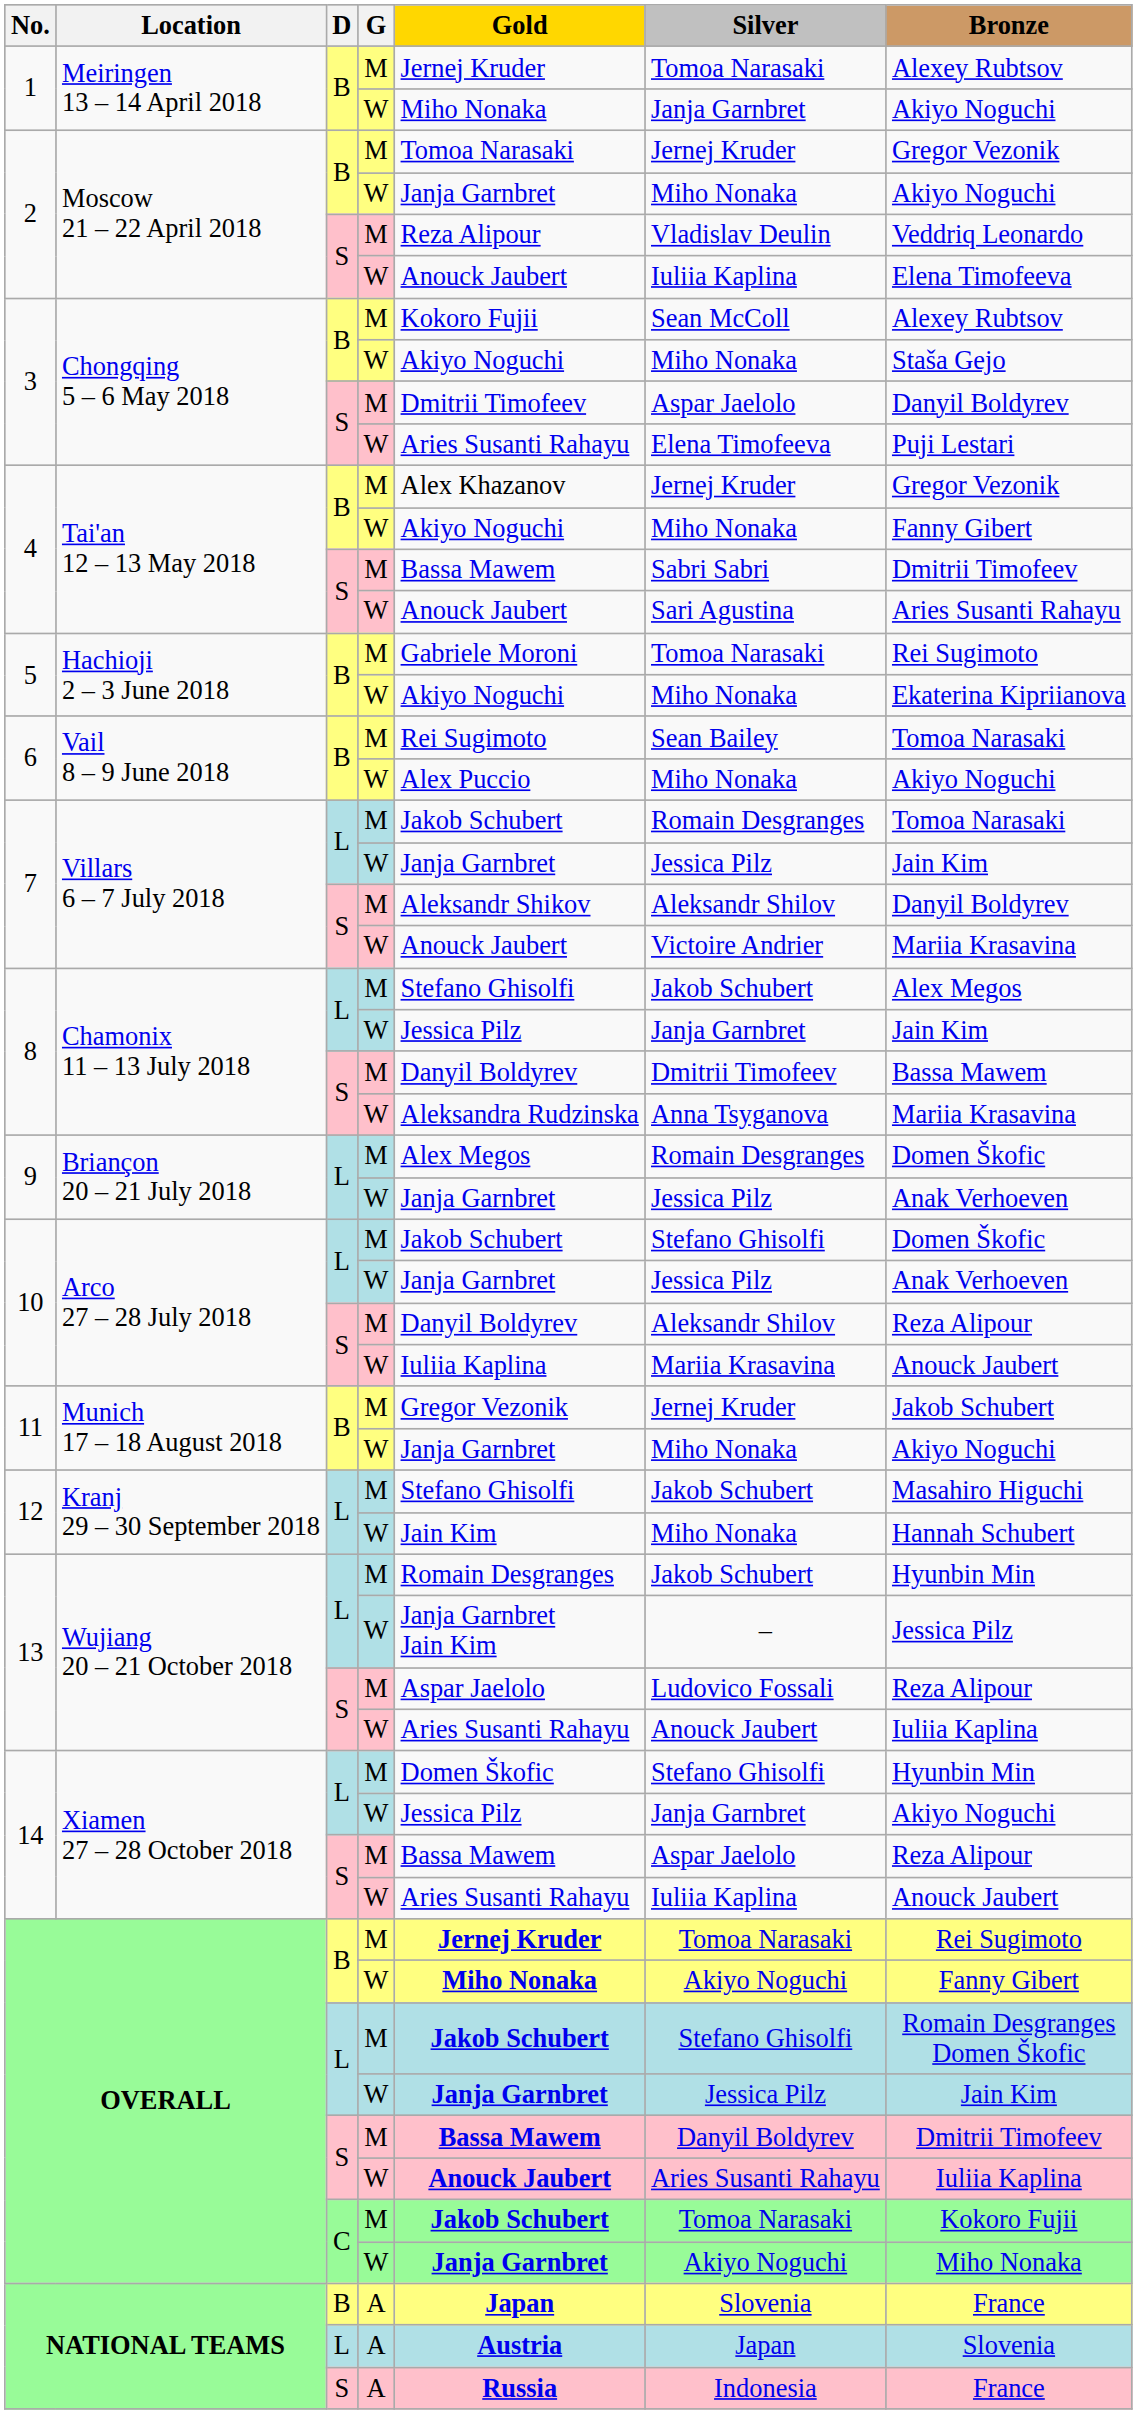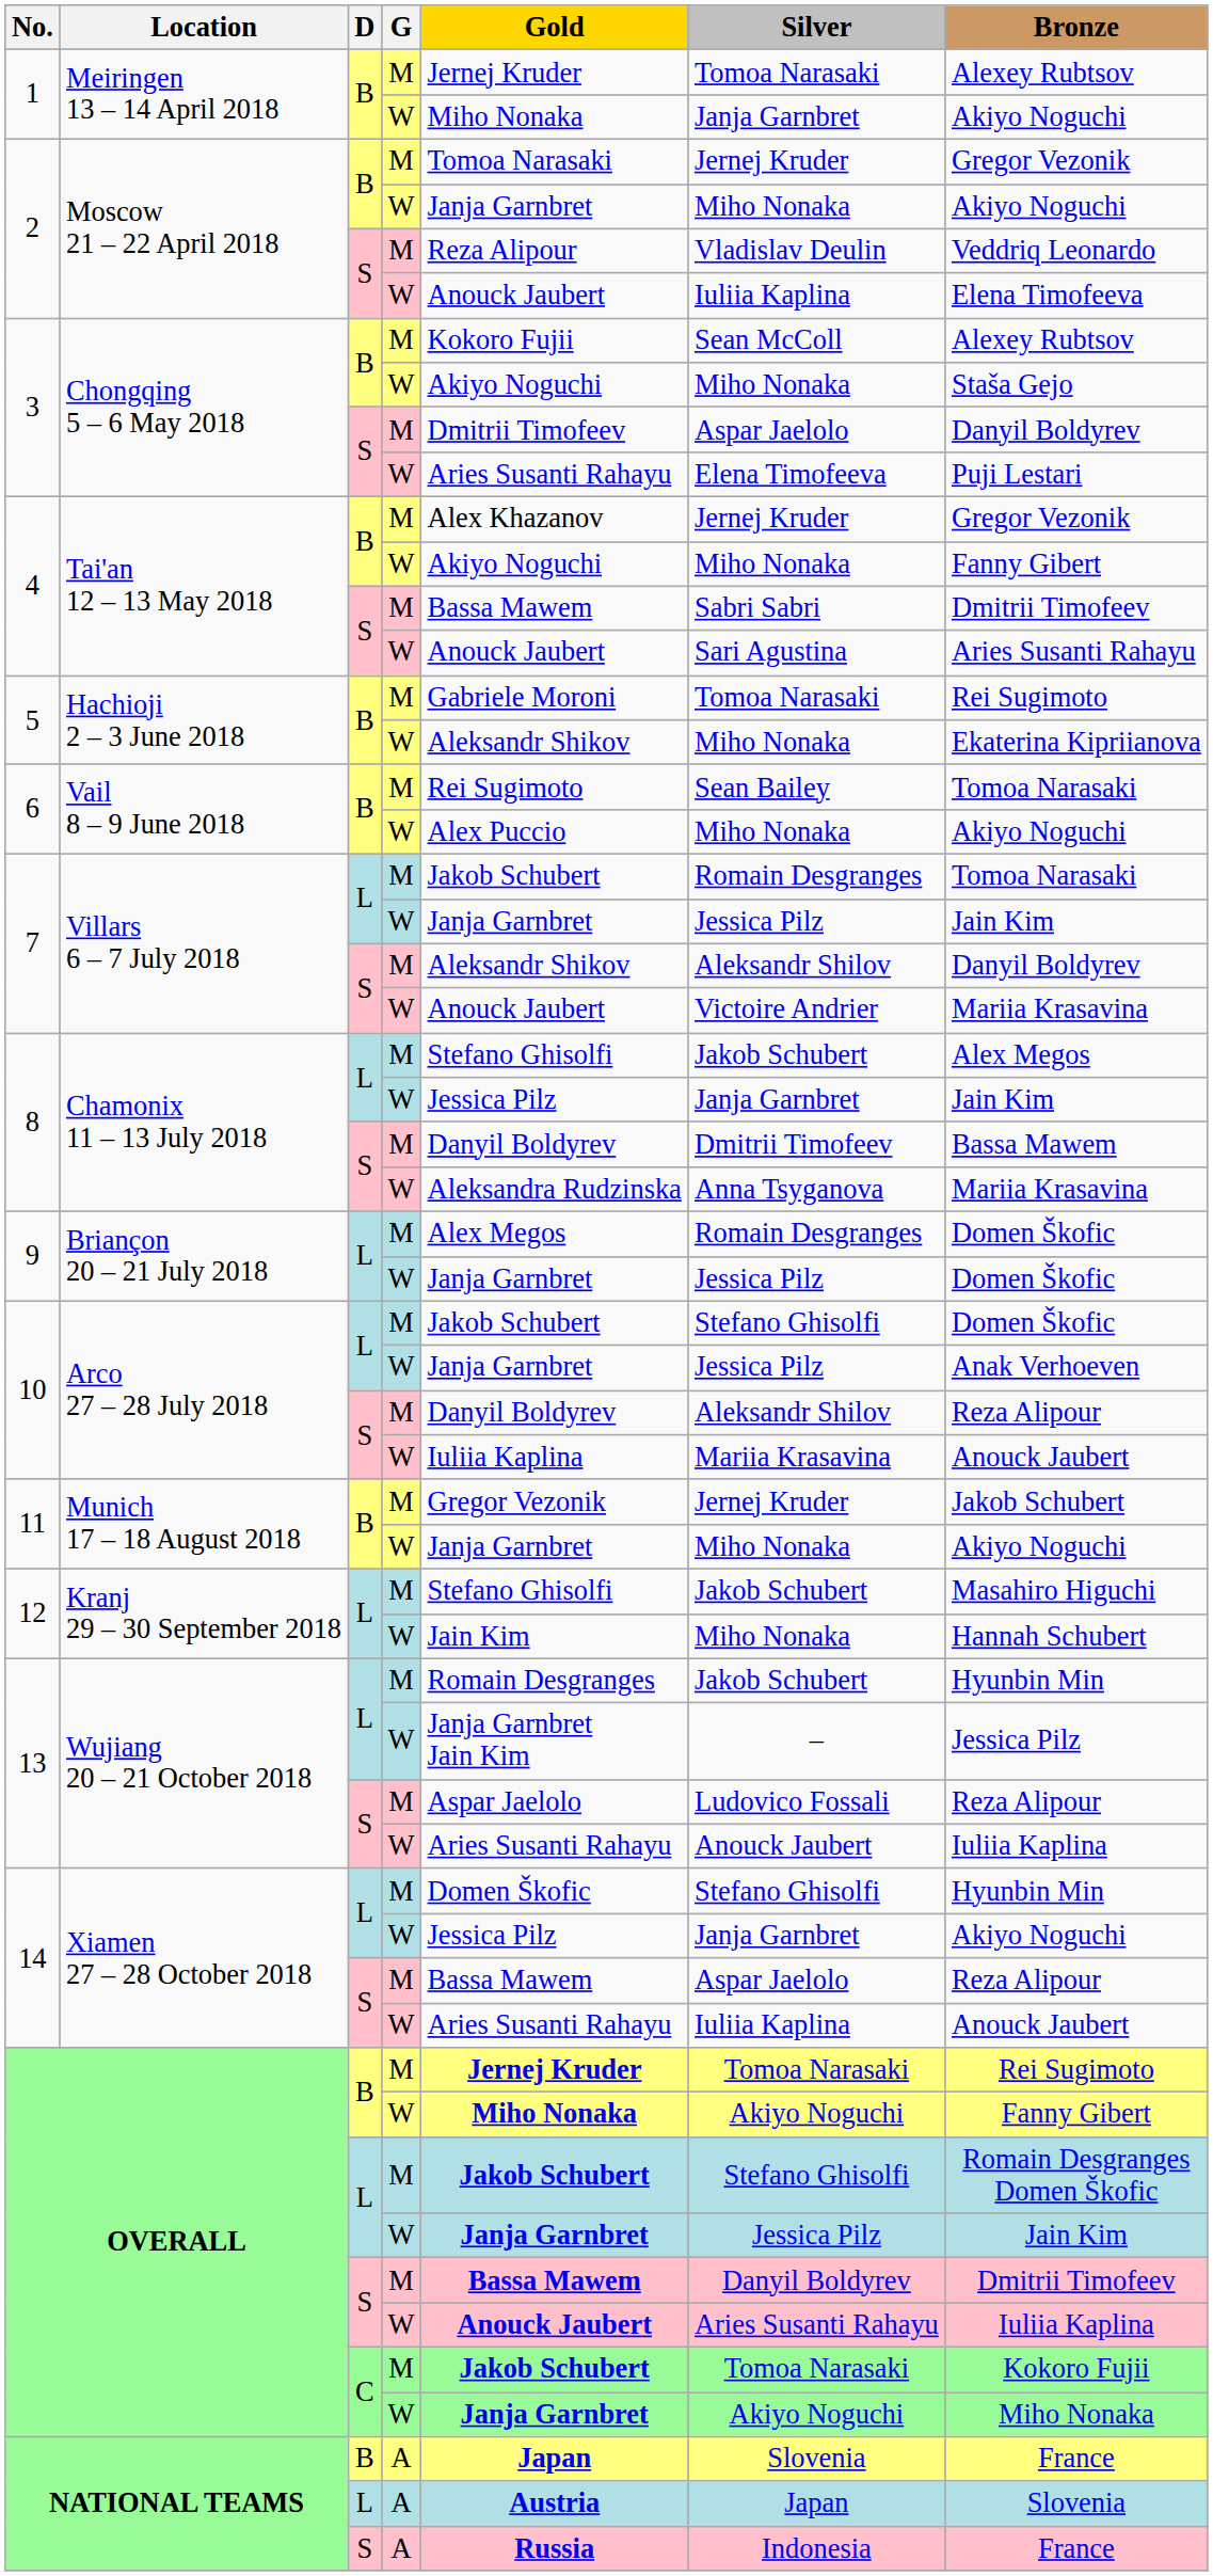5 / W | Gold: Akiyo Noguchi -> Aleksandr Shikov
9 / W | Bronze: Anak Verhoeven -> Domen Škofic
